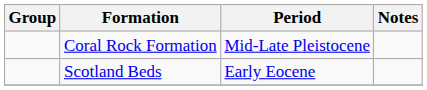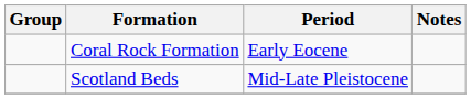Coral Rock Formation | Period: Mid-Late Pleistocene -> Early Eocene
Scotland Beds | Period: Early Eocene -> Mid-Late Pleistocene
